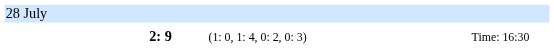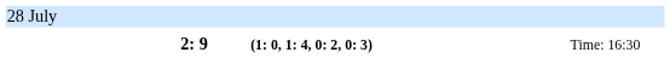row 2 | column 2: normal -> bold
